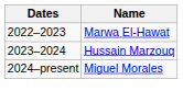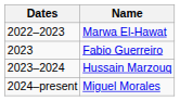+ row: 2023 | Fabio Guerreiro
